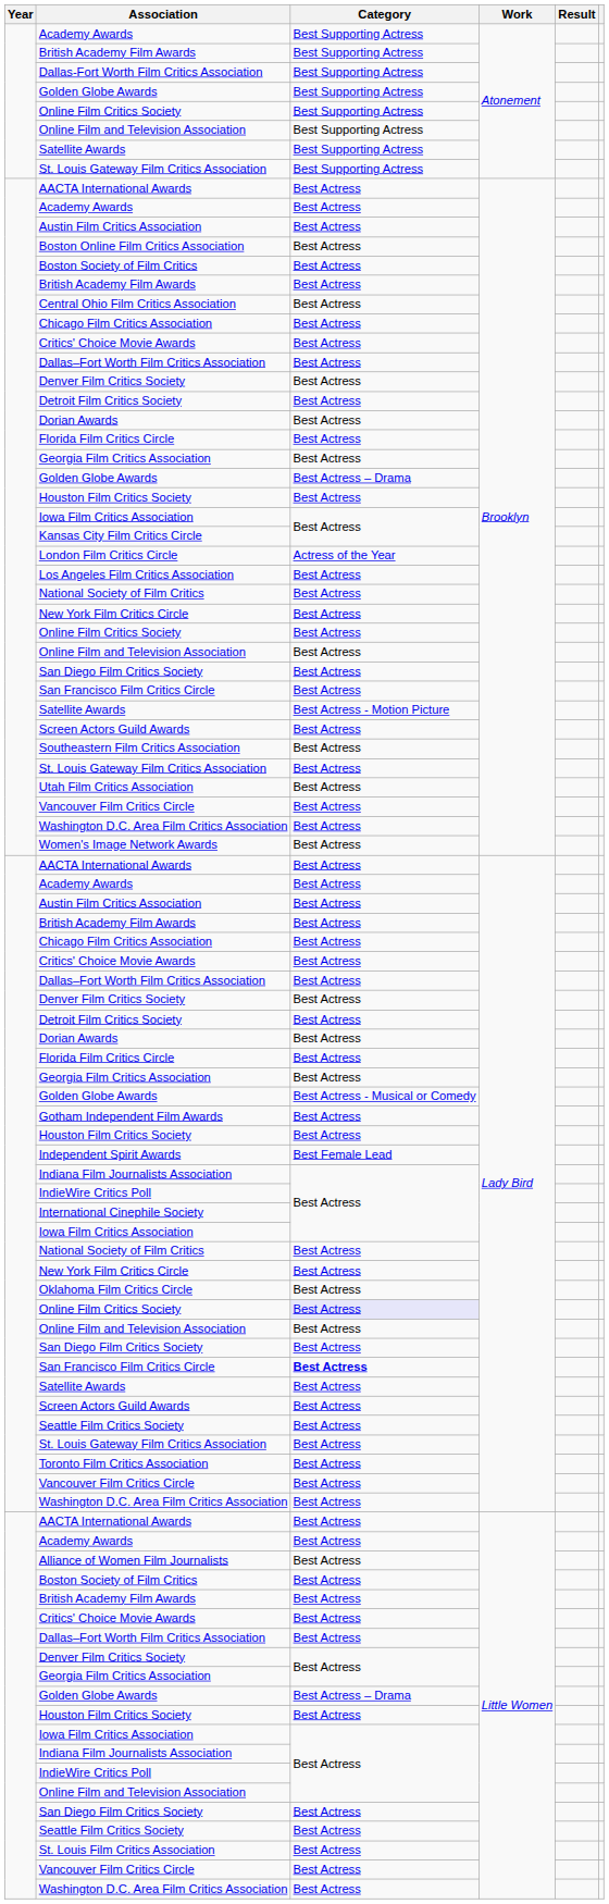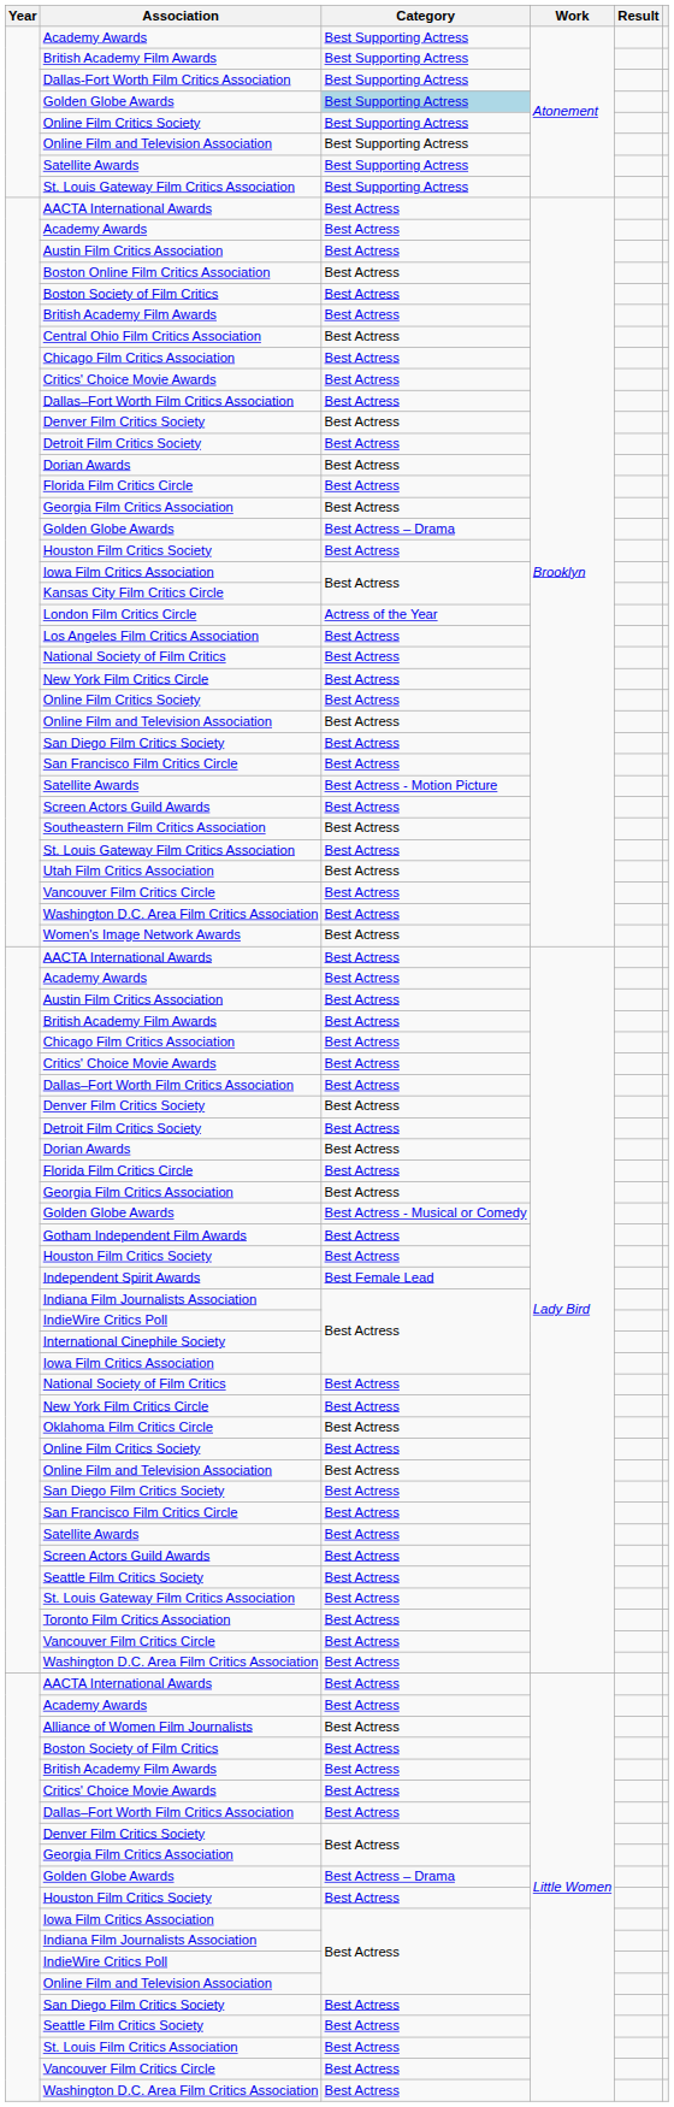Golden Globe Awards / Atonement | Category: no background -> lightblue background
Online Film Critics Society / Lady Bird | Category: lavender background -> no background
San Francisco Film Critics Circle / Lady Bird | Category: bold -> normal
